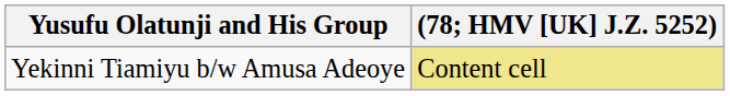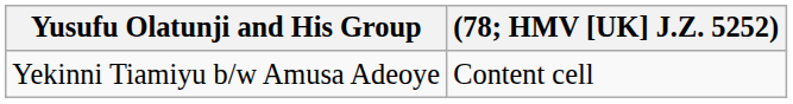Yekinni Tiamiyu b/w Amusa Adeoye | (78; HMV [UK] J.Z. 5252): khaki background -> no background
